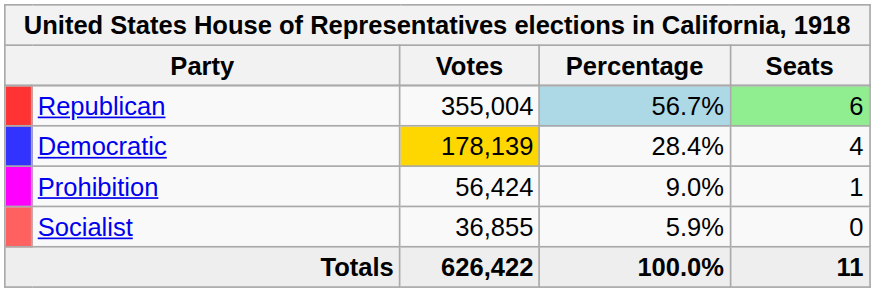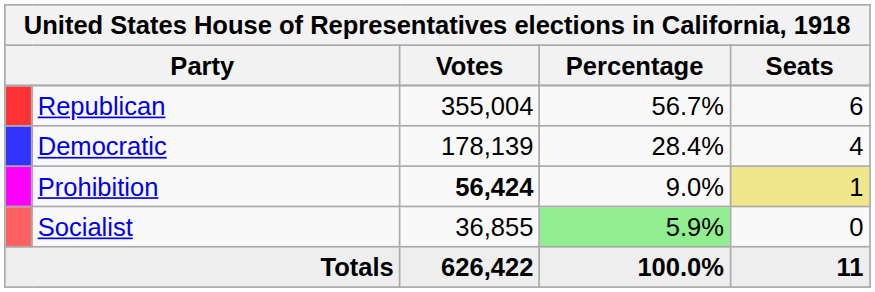Republican | Percentage: lightblue background -> no background
Republican | Seats: lightgreen background -> no background
Democratic | Votes: gold background -> no background
Prohibition | Votes: normal -> bold
Prohibition | Seats: no background -> khaki background
Socialist | Percentage: no background -> lightgreen background
